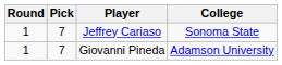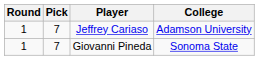Jeffrey Cariaso | College: Sonoma State -> Adamson University
Giovanni Pineda | College: Adamson University -> Sonoma State
